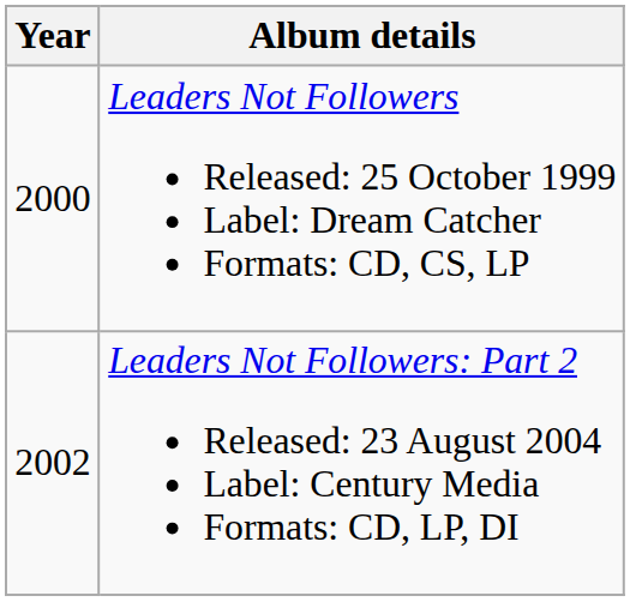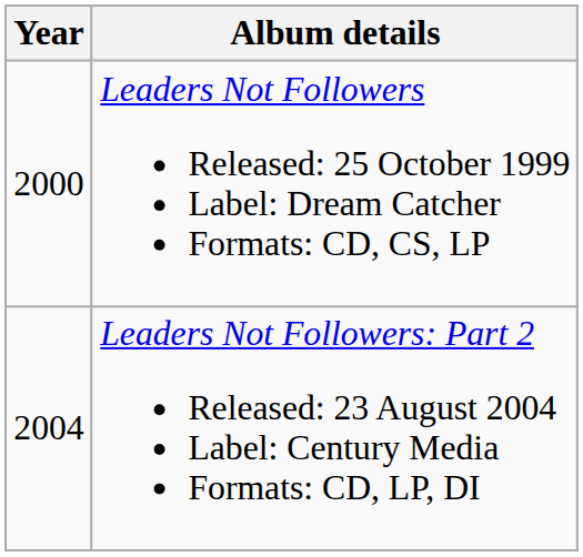row 3 | Year: 2002 -> 2004
